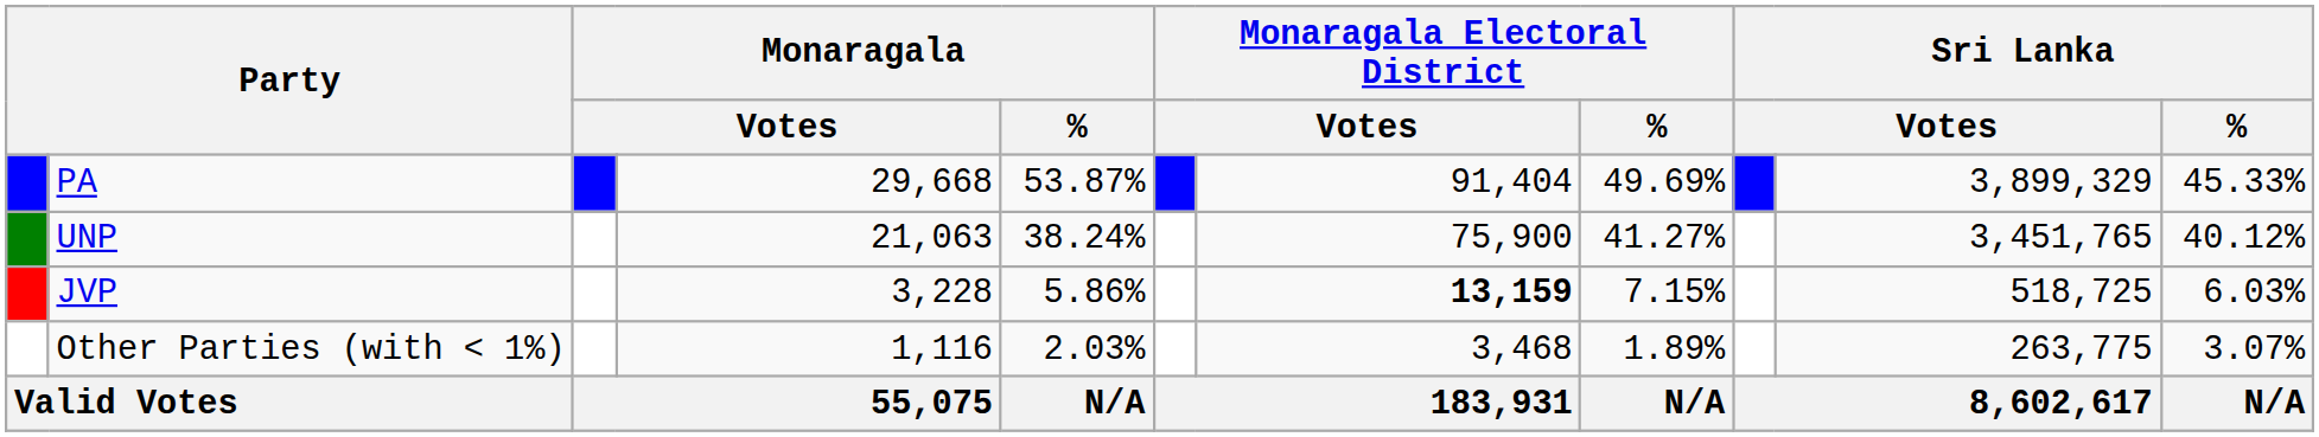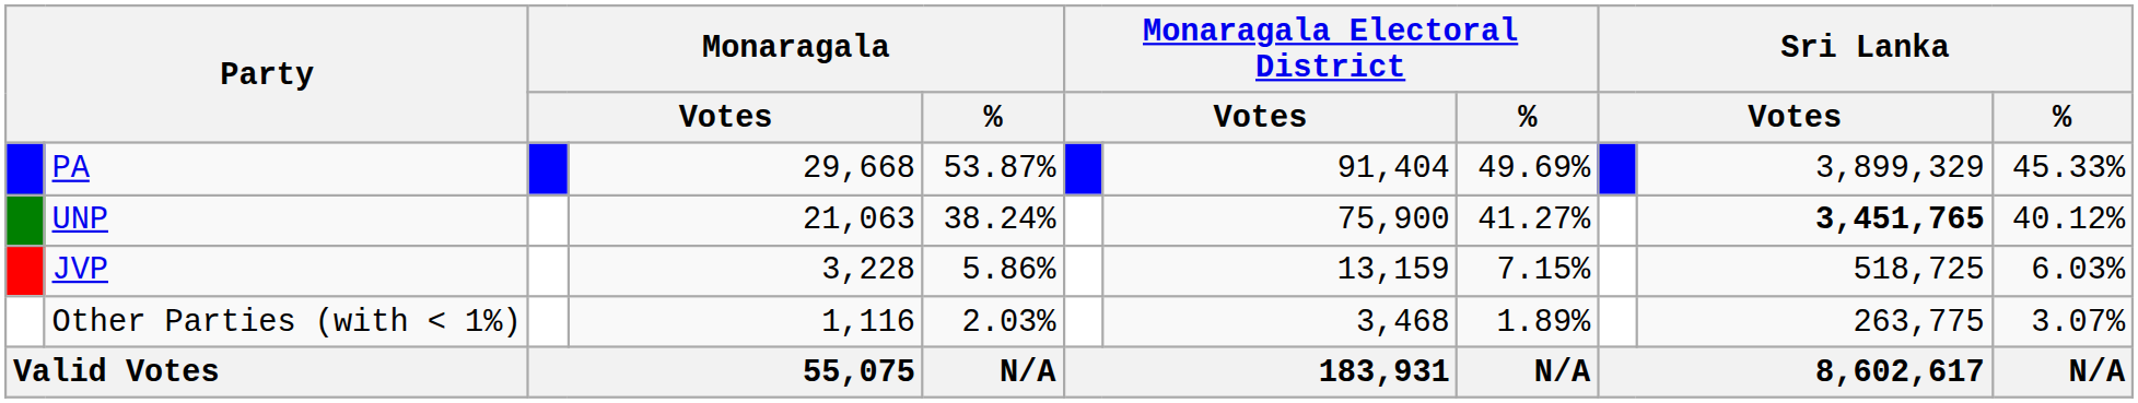UNP | column 10: normal -> bold
JVP | column 7: bold -> normal
